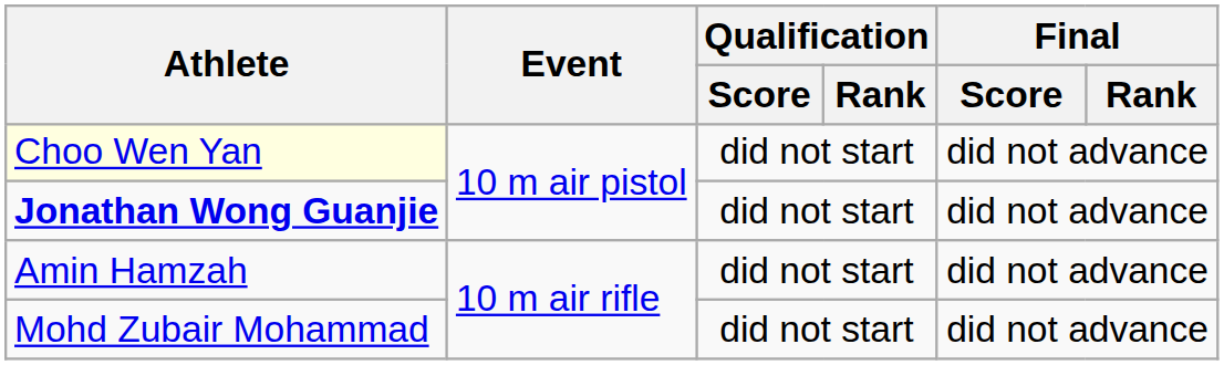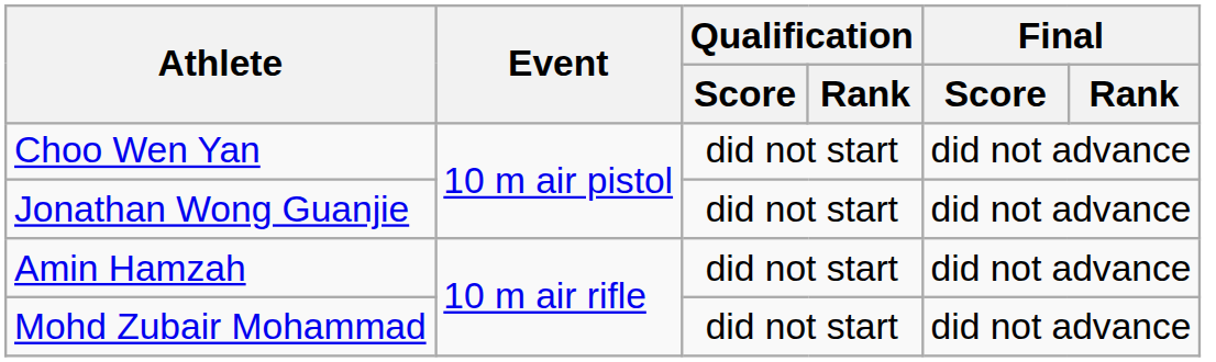Choo Wen Yan | Athlete: lightyellow background -> no background
Jonathan Wong Guanjie | Athlete: bold -> normal
